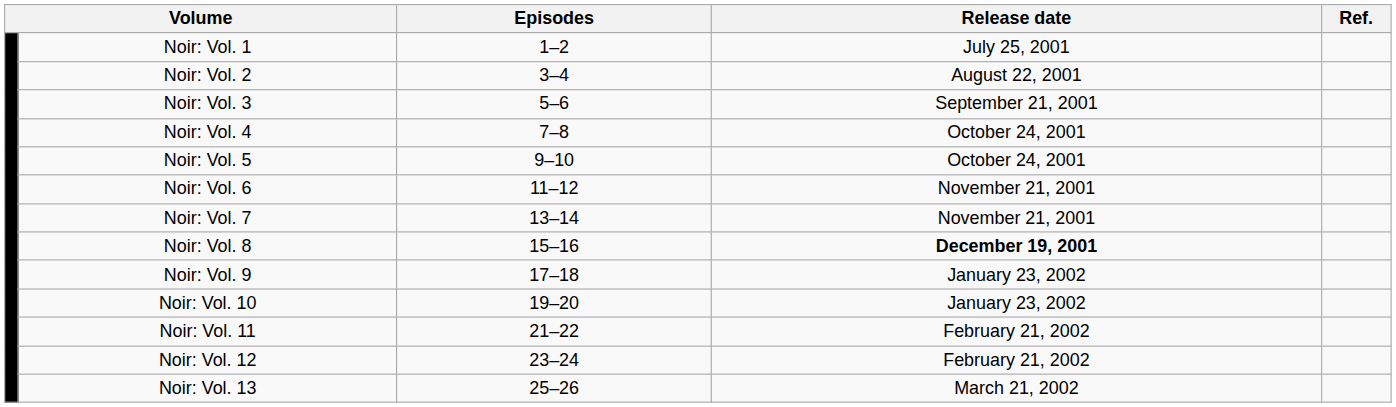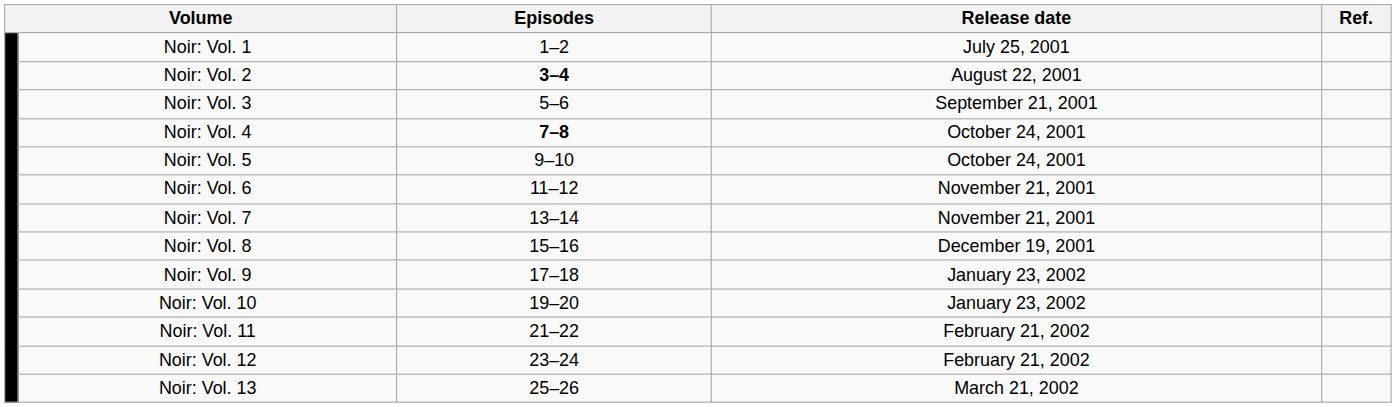Noir: Vol. 2 | Episodes: normal -> bold
Noir: Vol. 4 | Episodes: normal -> bold
Noir: Vol. 8 | Release date: bold -> normal
